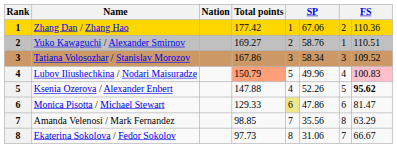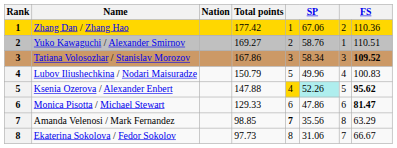Tatiana Volosozhar / Stanislav Morozov | column 8: normal -> bold
Lubov Iliushechkina / Nodari Maisuradze | Total points: lightsalmon background -> no background
Lubov Iliushechkina / Nodari Maisuradze | column 8: pink background -> no background
Ksenia Ozerova / Alexander Enbert | column 5: no background -> gold background
Ksenia Ozerova / Alexander Enbert | column 6: no background -> paleturquoise background
Monica Pisotta / Michael Stewart | column 5: khaki background -> no background
Monica Pisotta / Michael Stewart | column 8: normal -> bold
Amanda Velenosi / Mark Fernandez | column 5: normal -> bold
